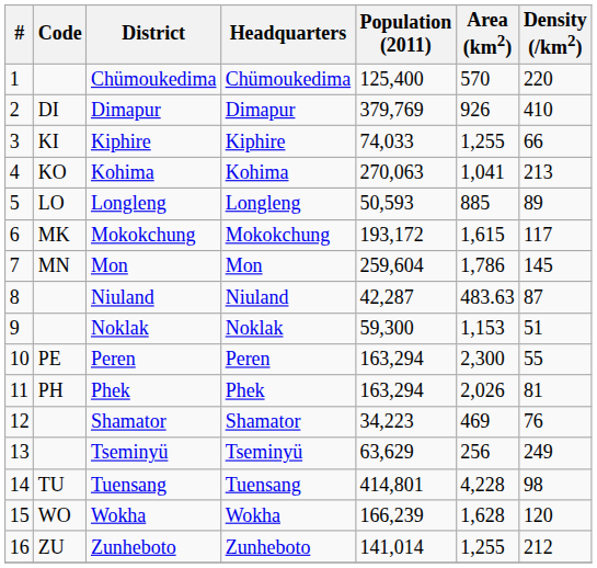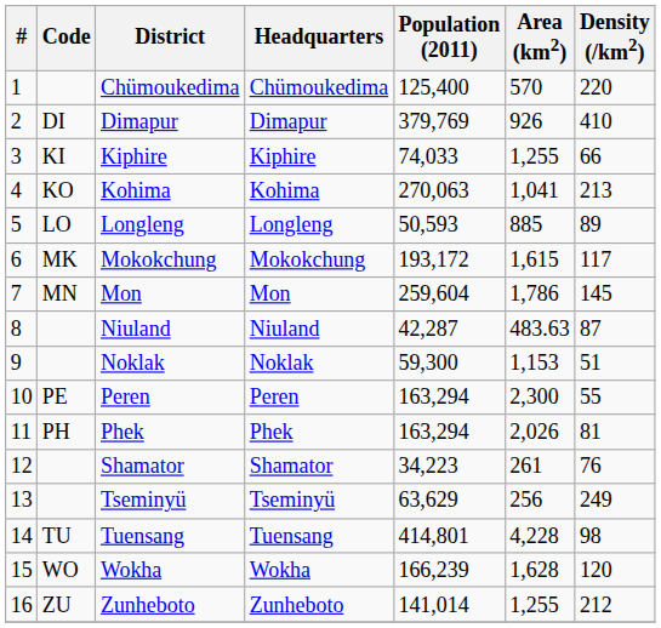row 13 | Area (km2): 469 -> 261
